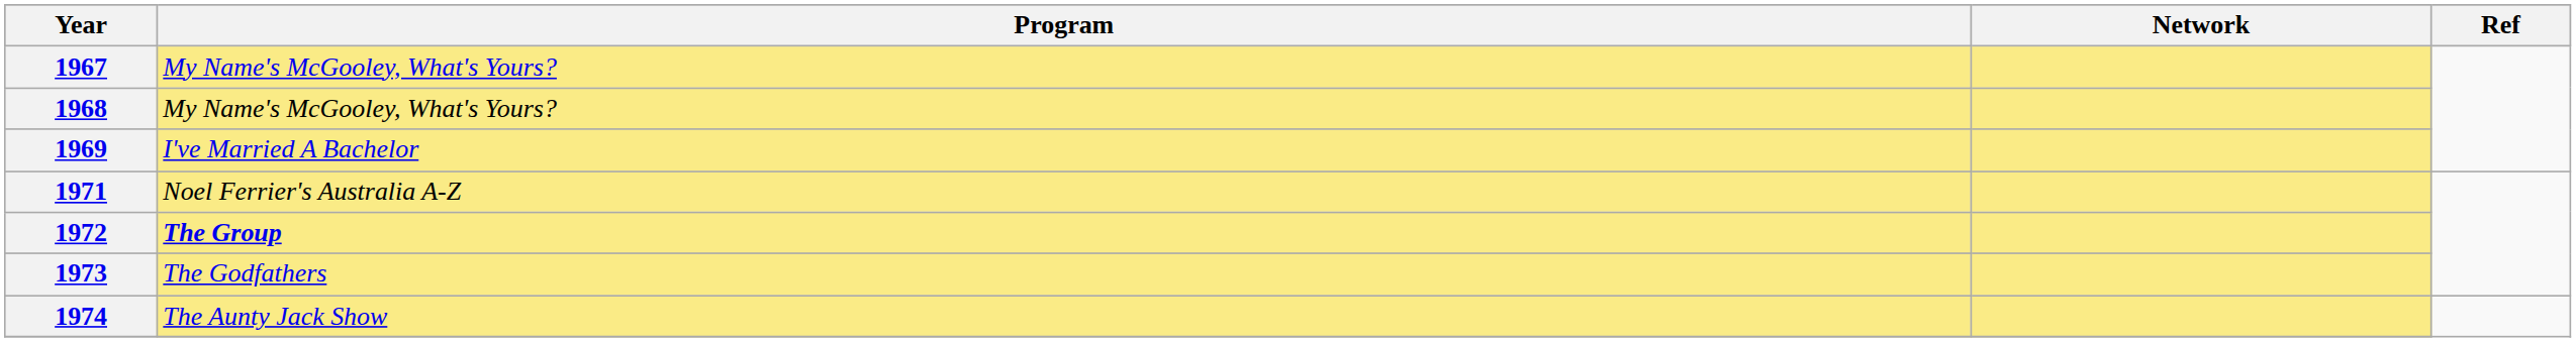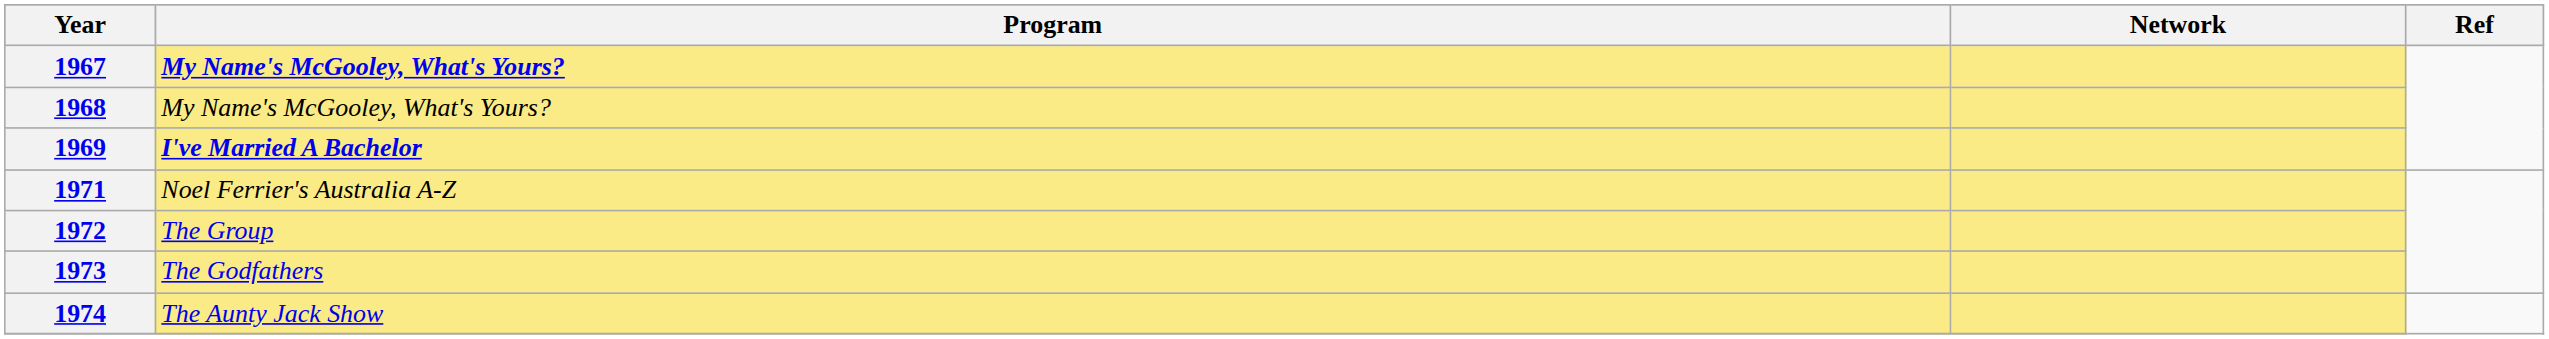1967 | Program: normal -> bold
1969 | Program: normal -> bold
1972 | Program: bold -> normal
